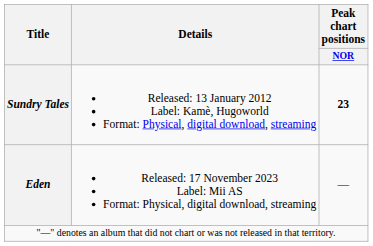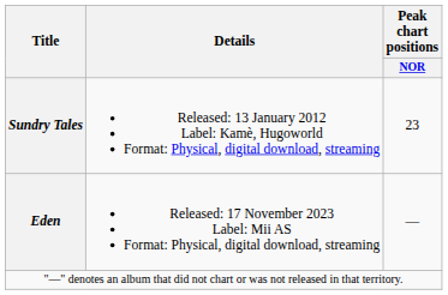Sundry Tales | Peak chart positions / NOR: bold -> normal
